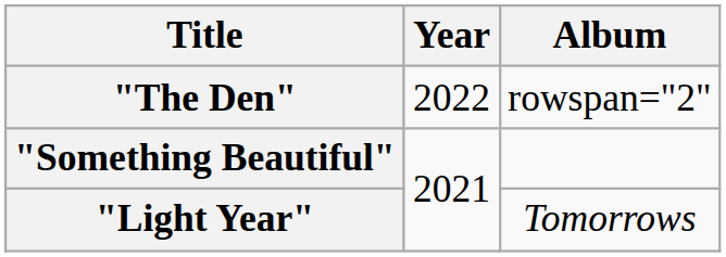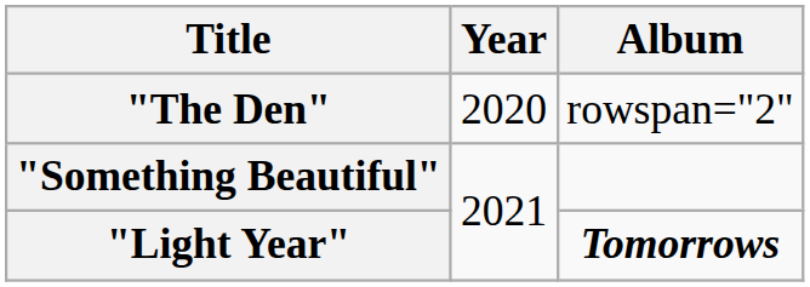"The Den" | Year: 2022 -> 2020
"Light Year" | Album: normal -> bold
